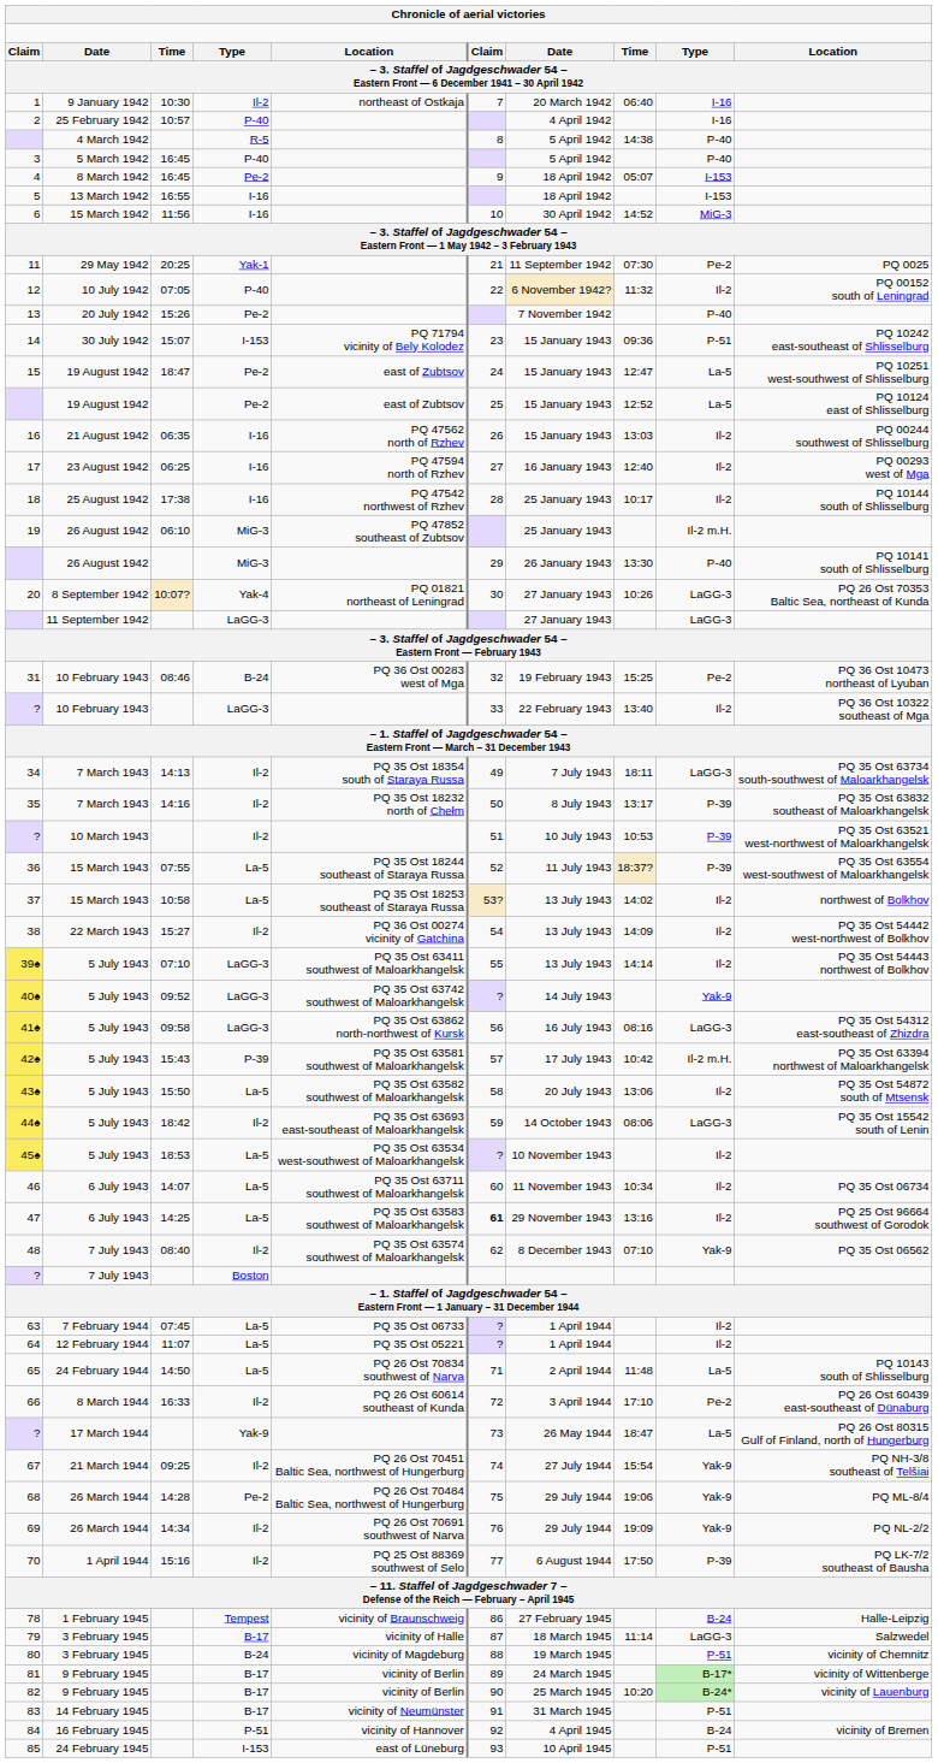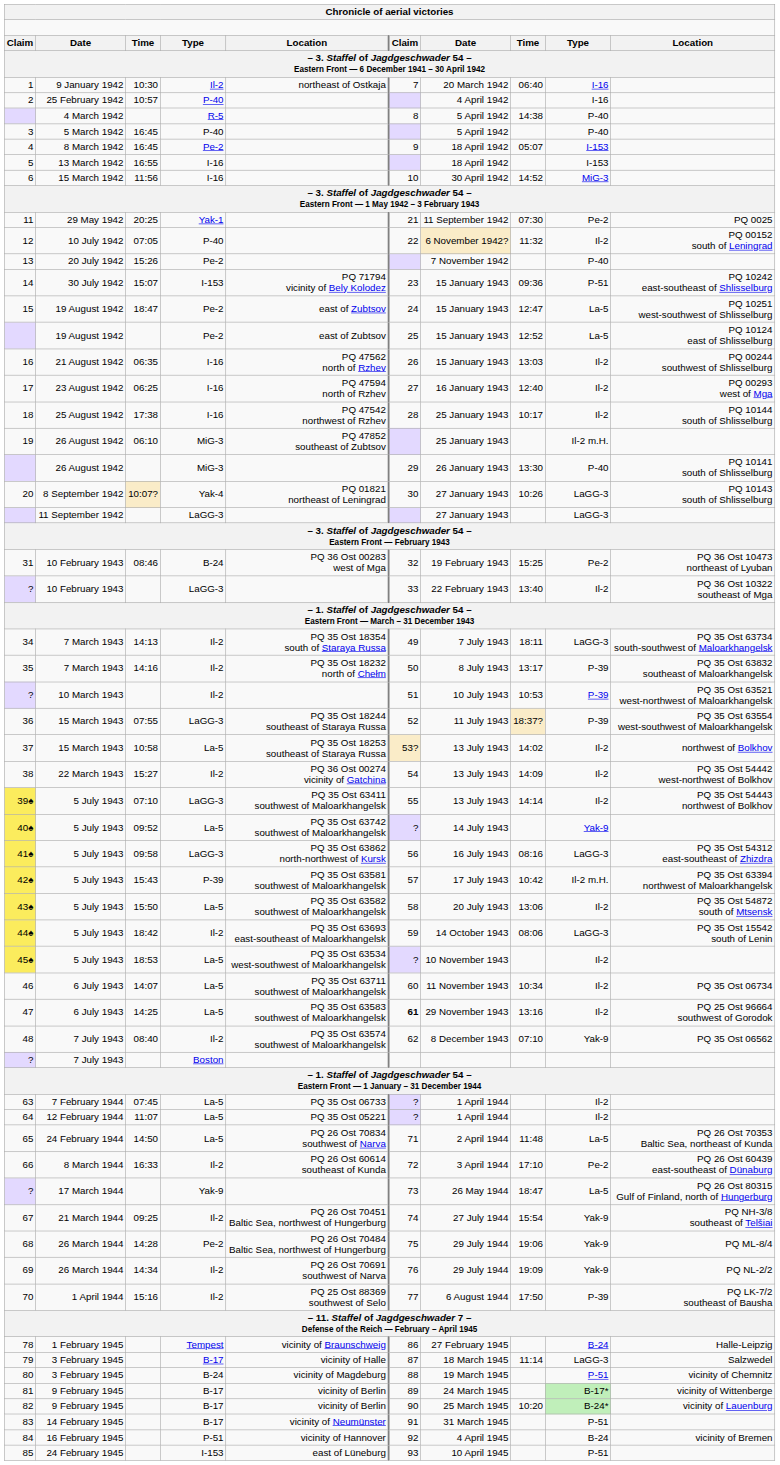20 | column 10: PQ 26 Ost 70353 Baltic Sea, northeast of Kunda -> PQ 10143 south of Shlisselburg
36 | column 4: La-5 -> LaGG-3
40♠ | column 4: LaGG-3 -> La-5
65 | column 10: PQ 10143 south of Shlisselburg -> PQ 26 Ost 70353 Baltic Sea, northeast of Kunda
